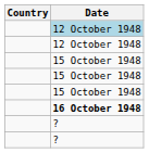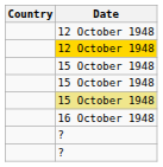row 2 | Date: lightblue background -> no background
row 3 | Date: no background -> gold background
row 6 | Date: no background -> khaki background
row 7 | Date: bold -> normal
